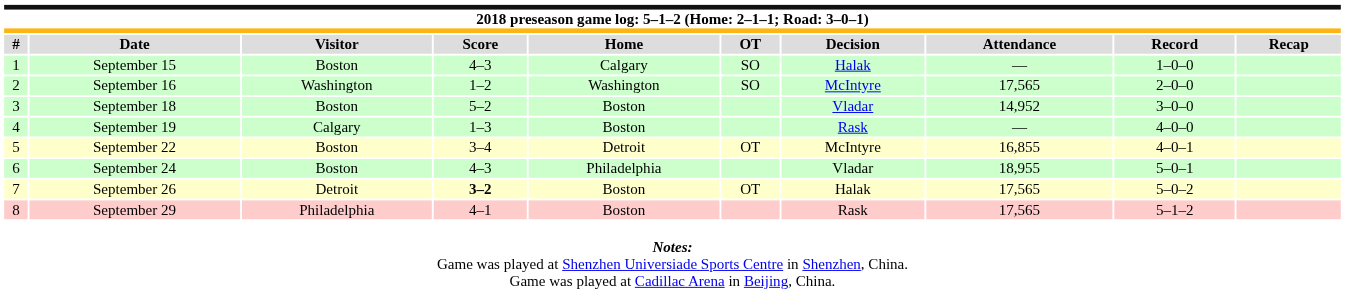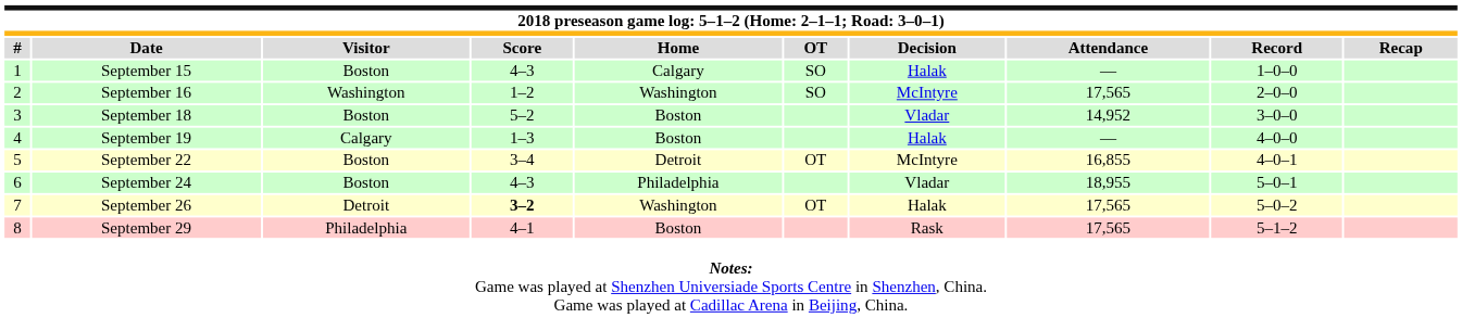September 19 | Decision: Rask -> Halak
September 26 | Home: Boston -> Washington
